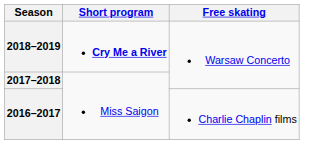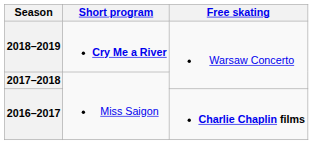2016–2017 | Free skating: normal -> bold
